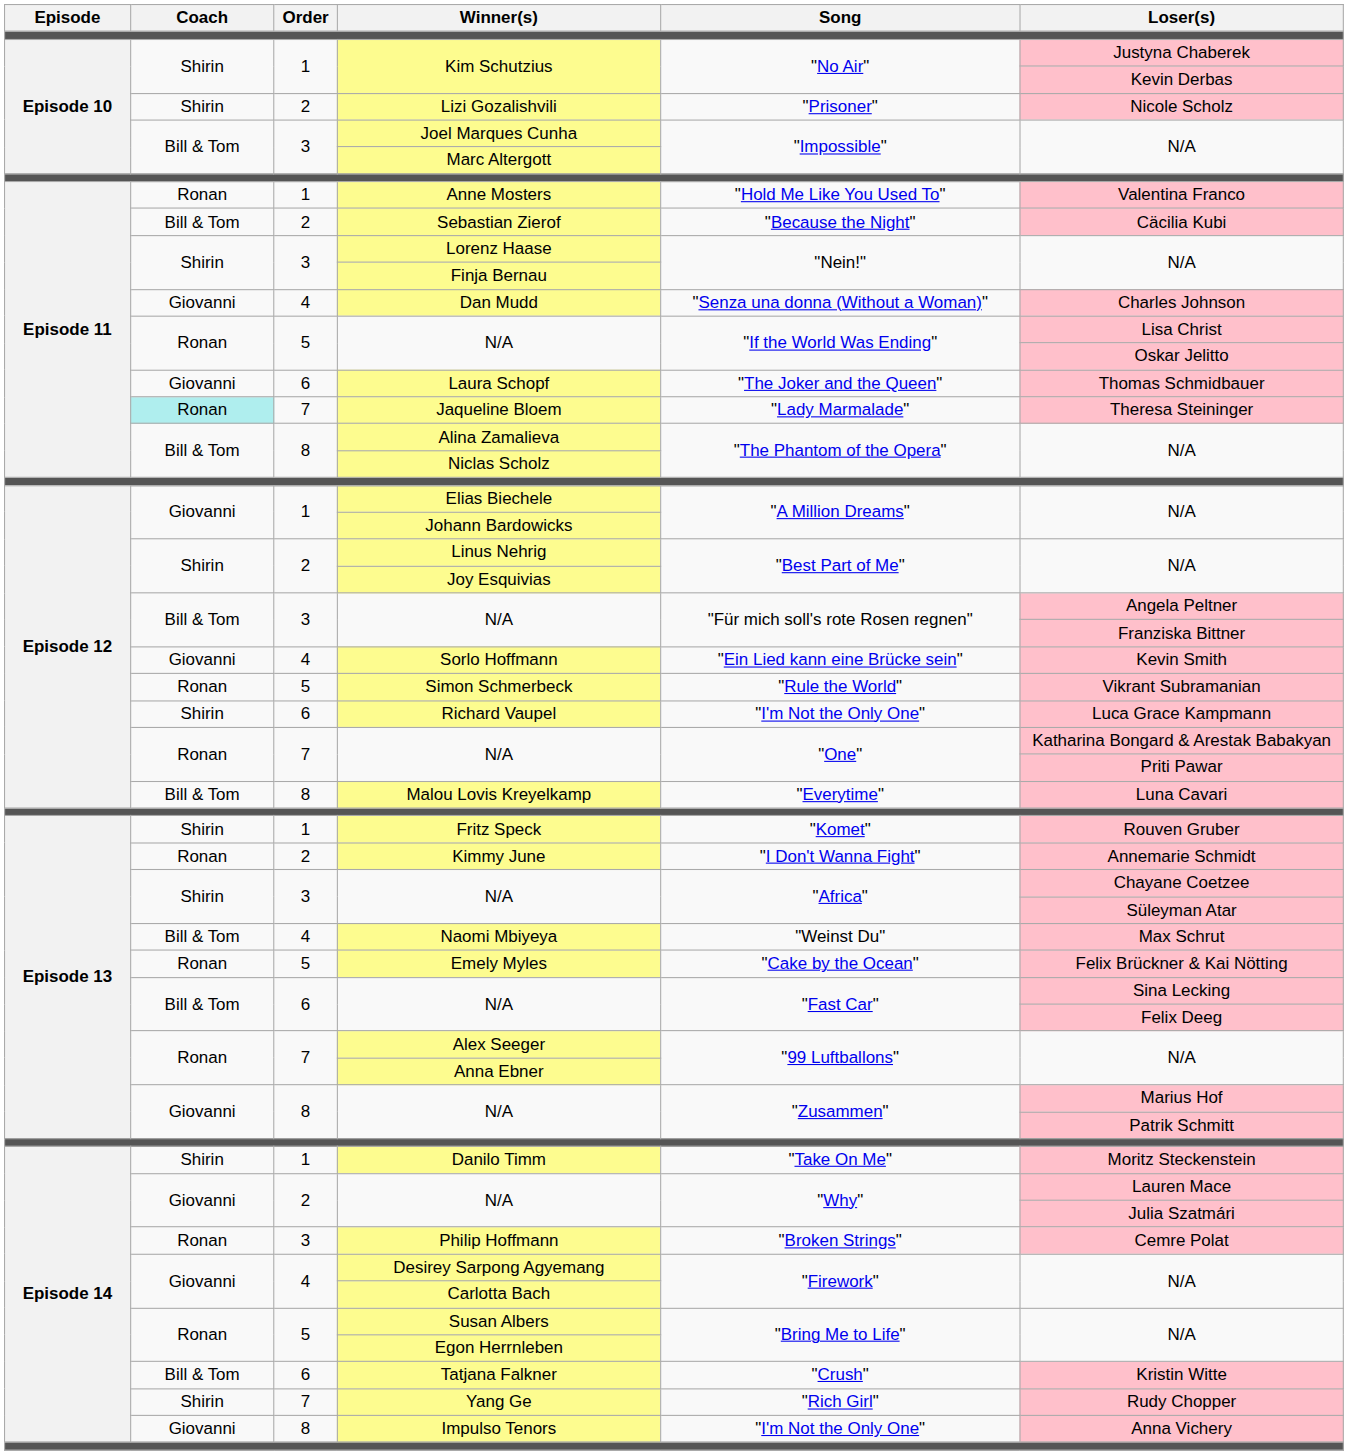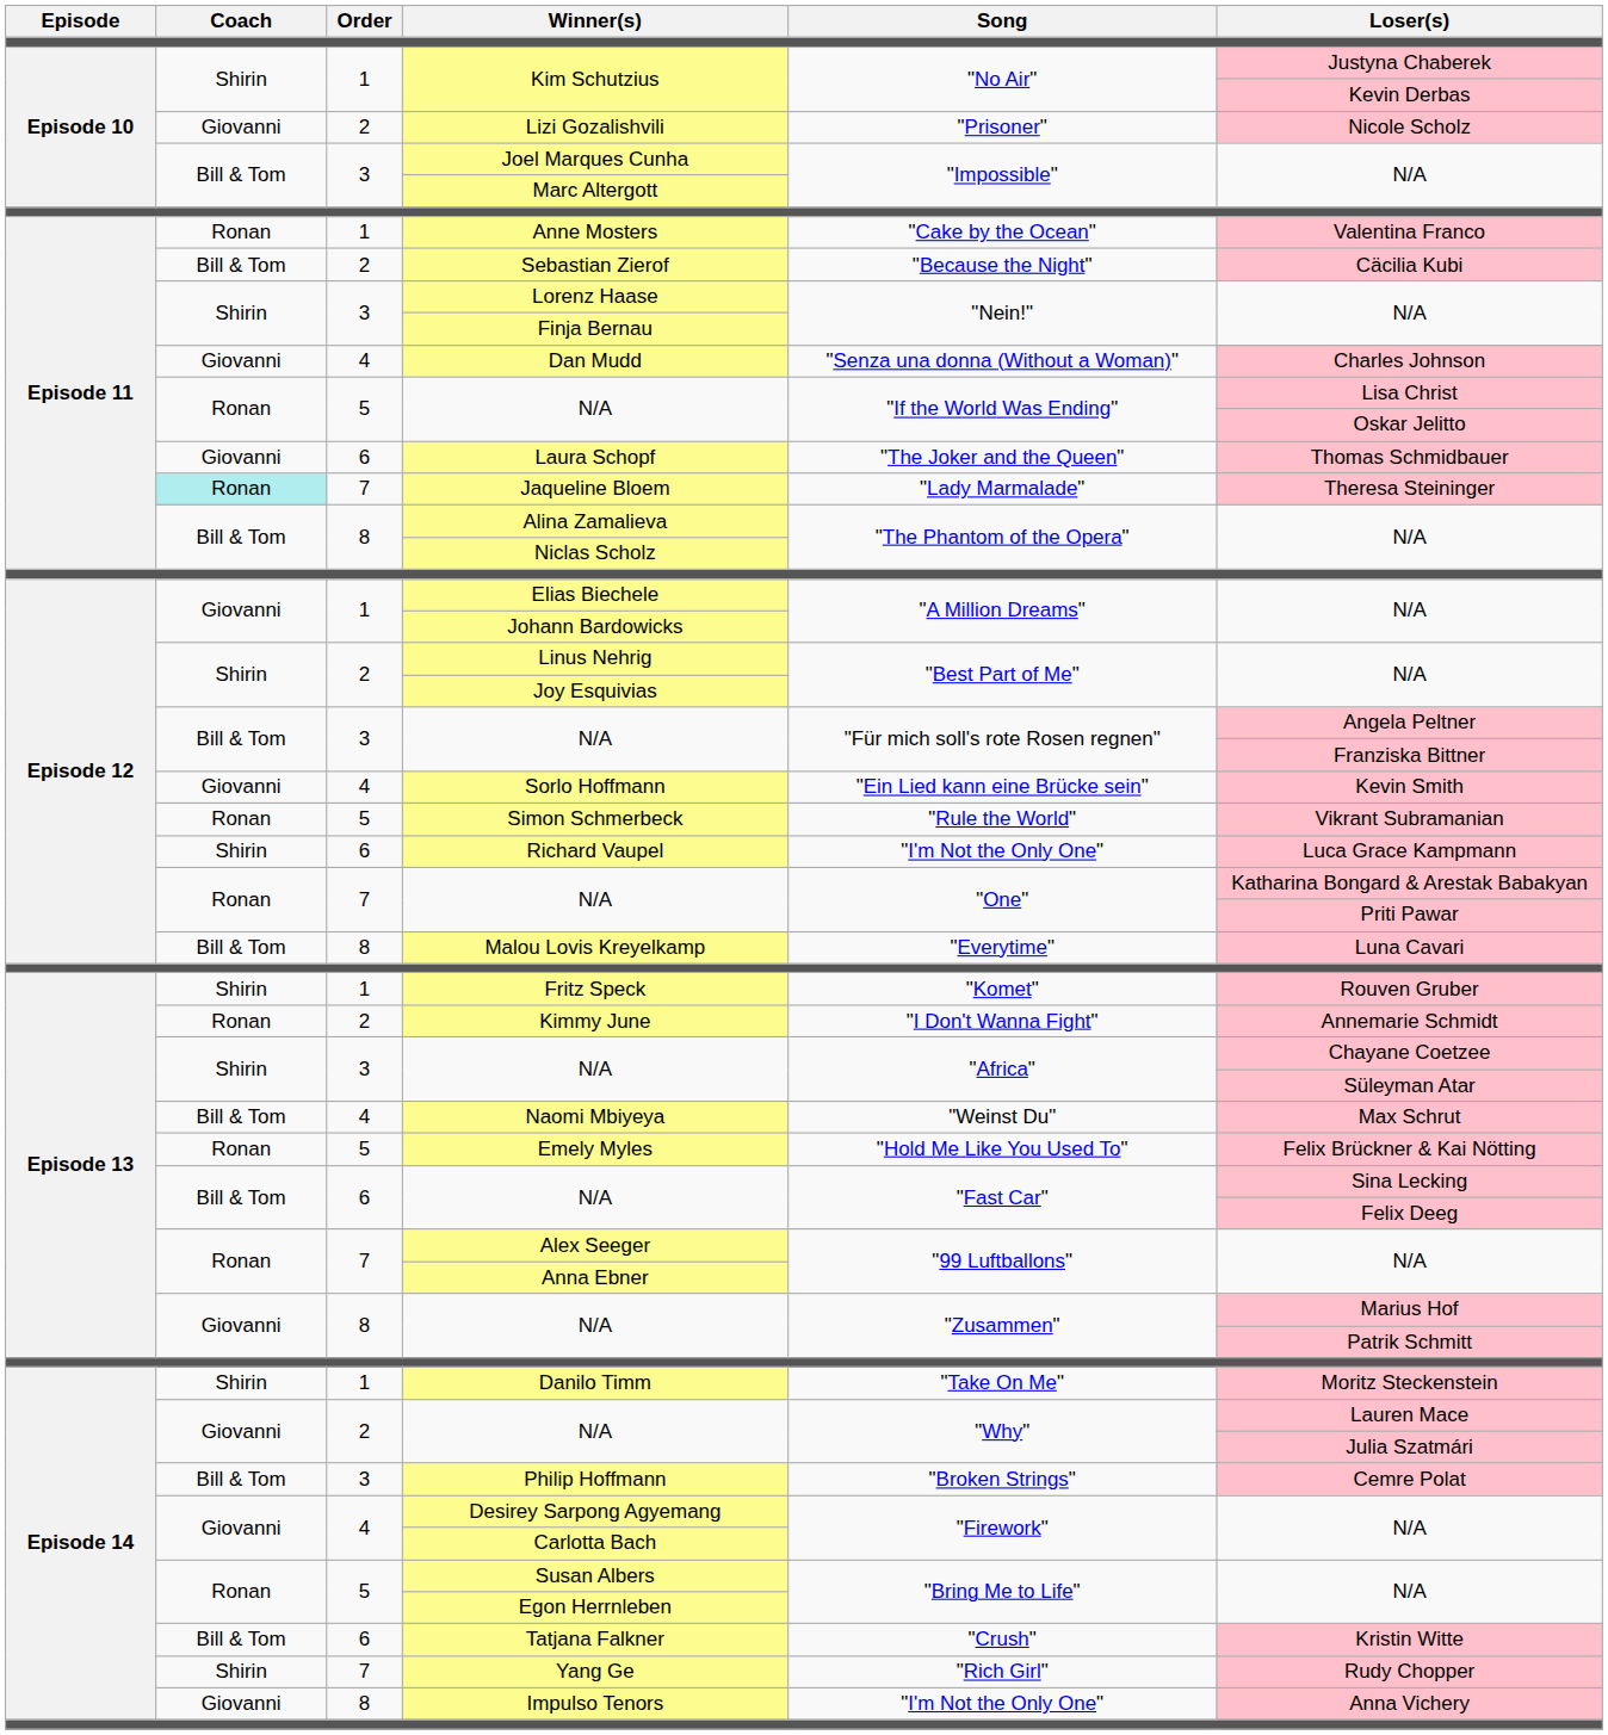Lizi Gozalishvili | Coach: Shirin -> Giovanni
Anne Mosters | Song: "Hold Me Like You Used To" -> "Cake by the Ocean"
Emely Myles | Song: "Cake by the Ocean" -> "Hold Me Like You Used To"
Philip Hoffmann | Coach: Ronan -> Bill & Tom
